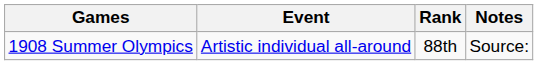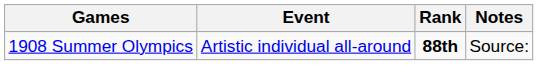row 2 | Rank: normal -> bold
